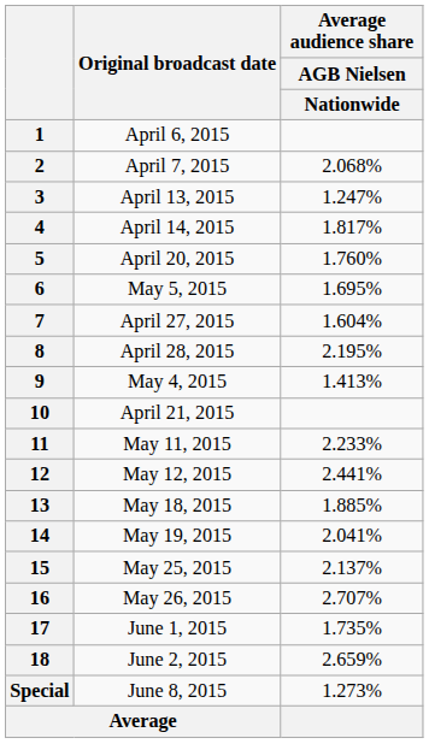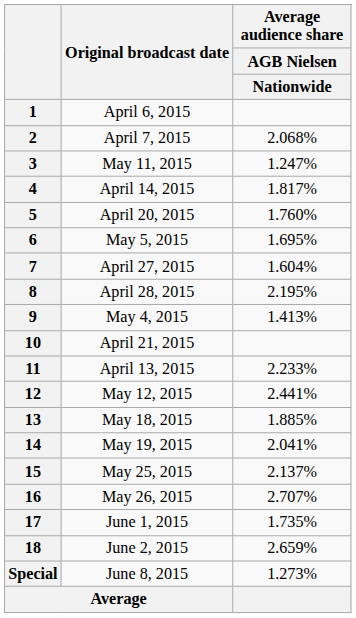3 | Original broadcast date: April 13, 2015 -> May 11, 2015
11 | Original broadcast date: May 11, 2015 -> April 13, 2015
